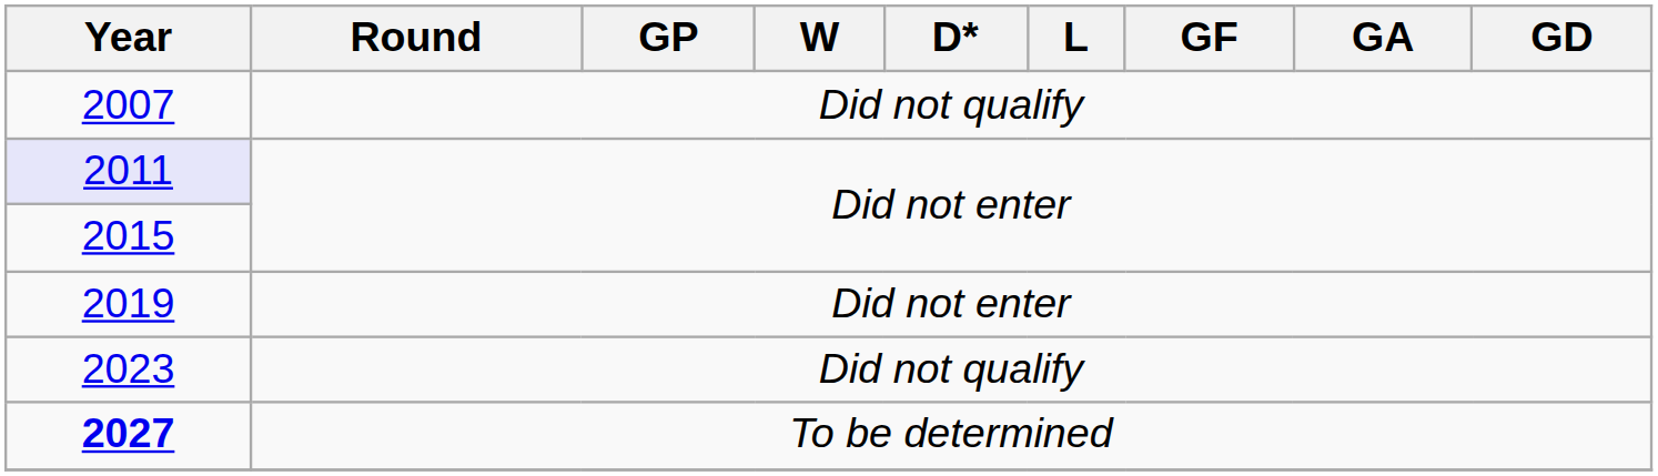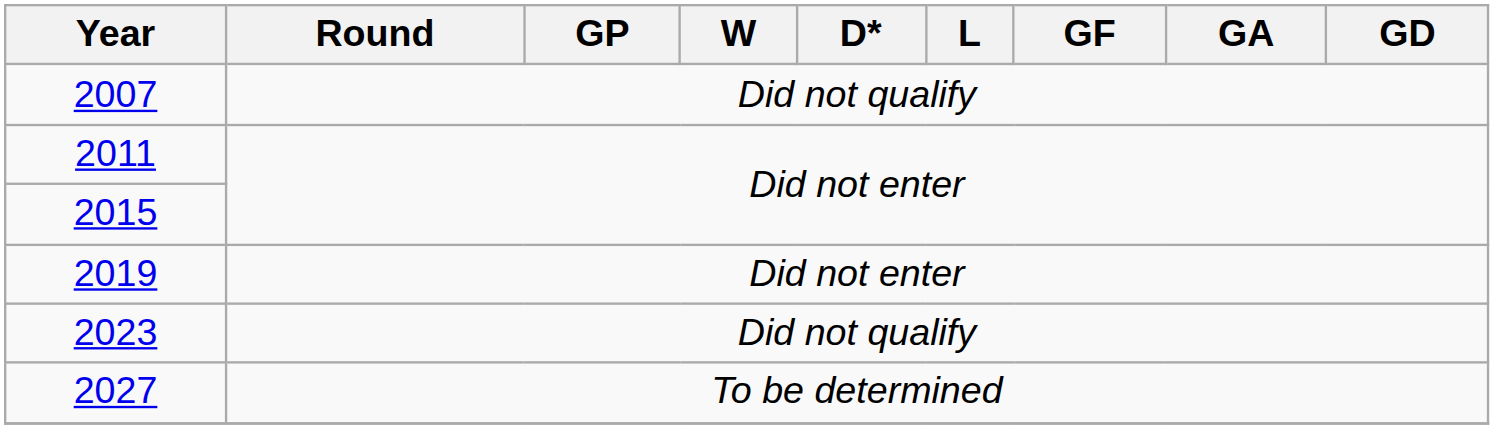2011 | Year: lavender background -> no background
2027 | Year: bold -> normal
